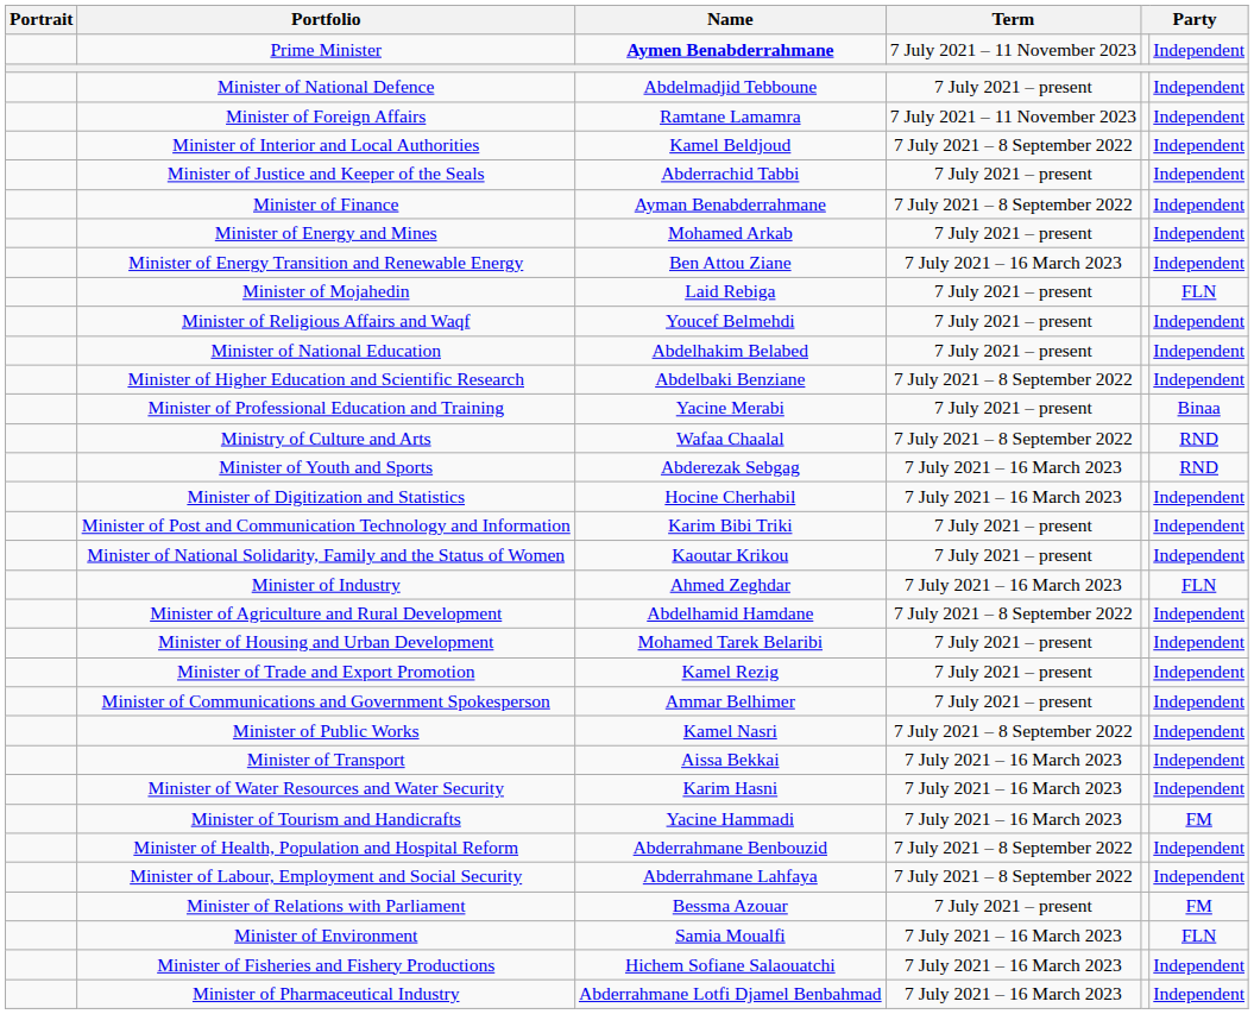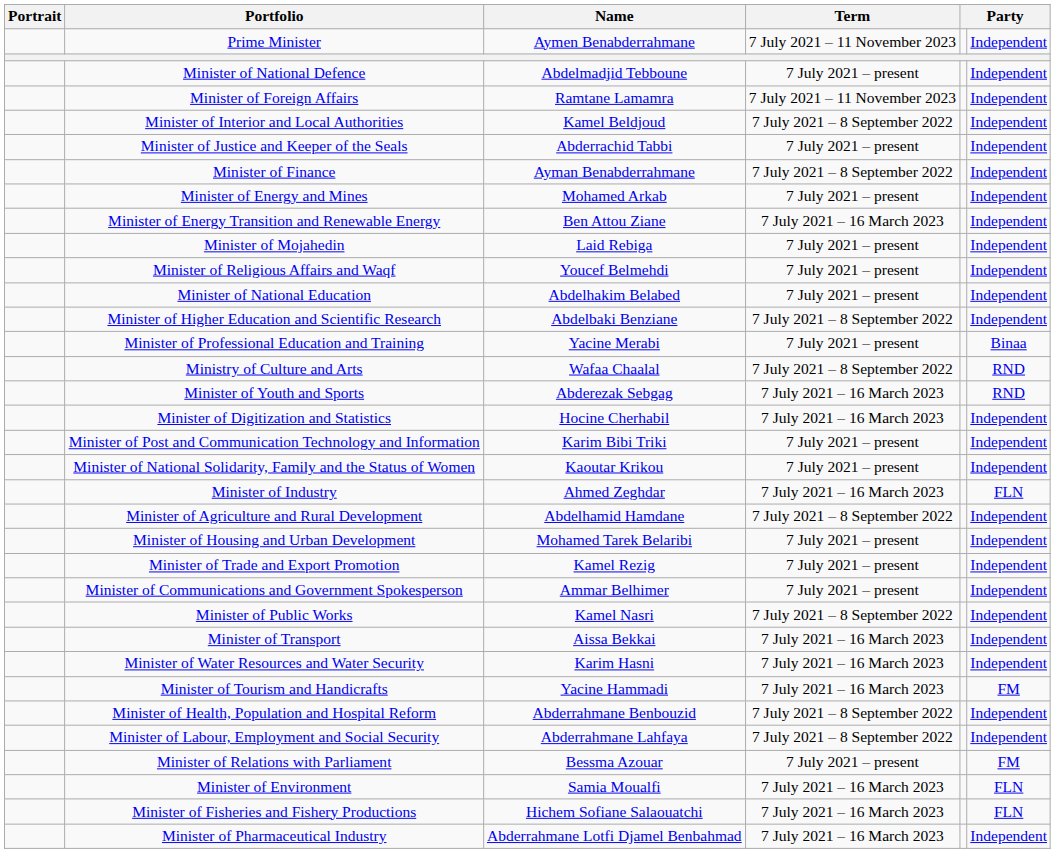Prime Minister | Name: bold -> normal
Minister of Mojahedin | column 6: FLN -> Independent
Minister of Fisheries and Fishery Productions | column 6: Independent -> FLN
